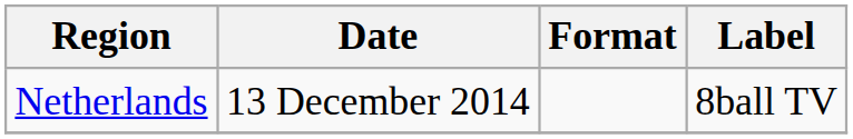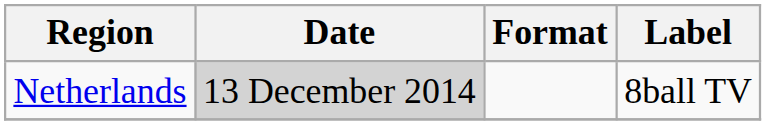Netherlands | Date: no background -> lightgrey background
